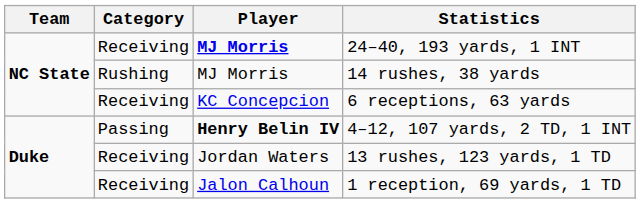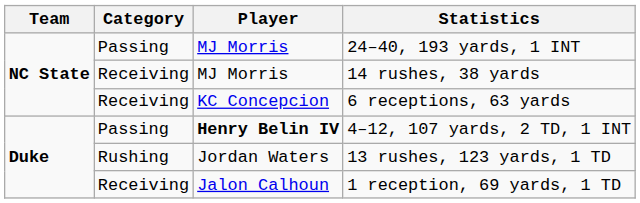24–40, 193 yards, 1 INT | Category: Receiving -> Passing
24–40, 193 yards, 1 INT | Player: bold -> normal
14 rushes, 38 yards | Category: Rushing -> Receiving
13 rushes, 123 yards, 1 TD | Category: Receiving -> Rushing
